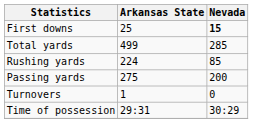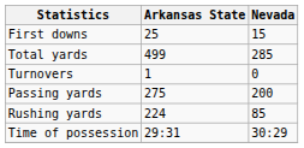First downs | Nevada: bold -> normal
rows swapped: Rushing yards <-> Turnovers
